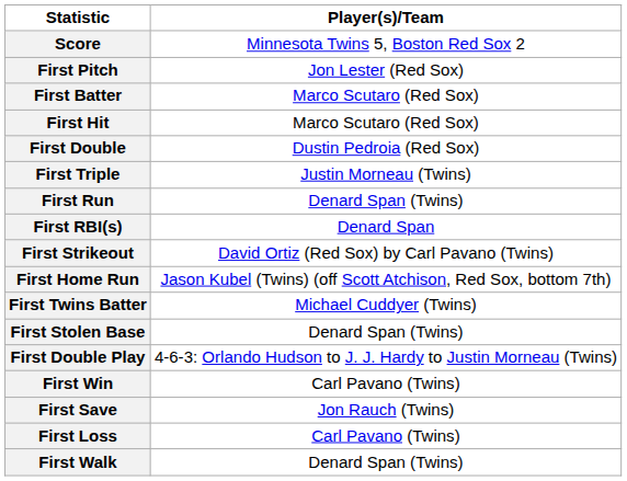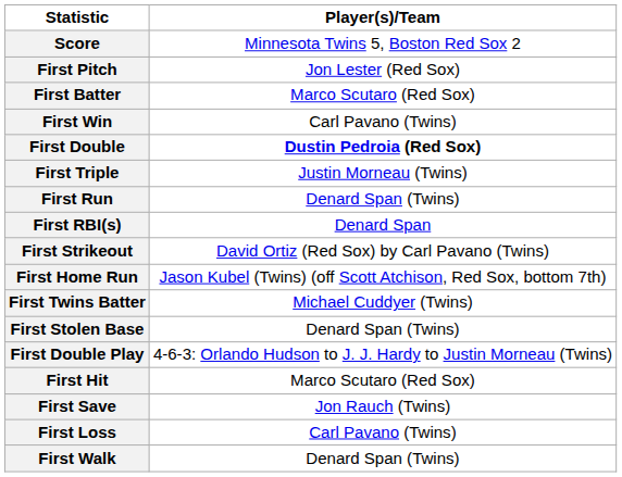rows swapped: First Hit <-> First Win
First Double | Player(s)/Team: normal -> bold
